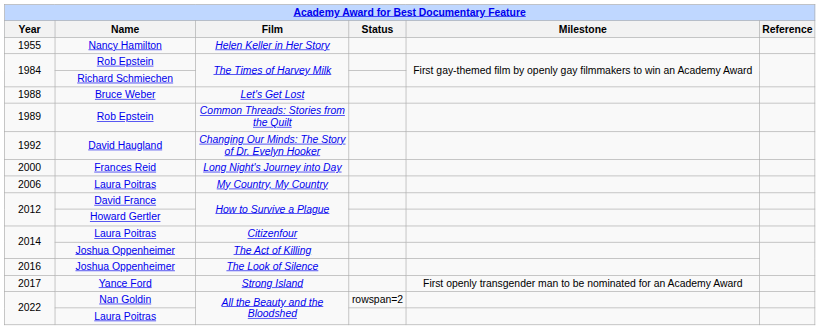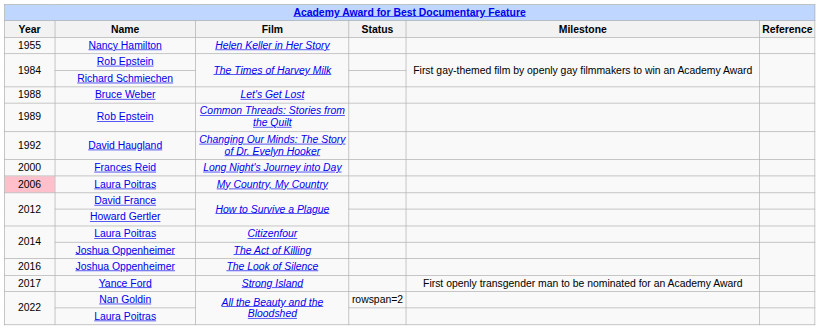My Country, My Country | Year: no background -> pink background
